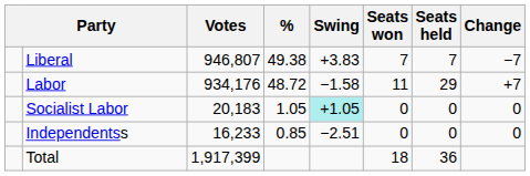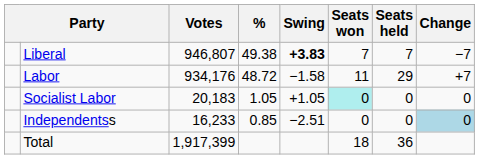Liberal | Swing: normal -> bold
Socialist Labor | Swing: paleturquoise background -> no background
Socialist Labor | Seats won: no background -> paleturquoise background
Independentss | Change: no background -> lightblue background
